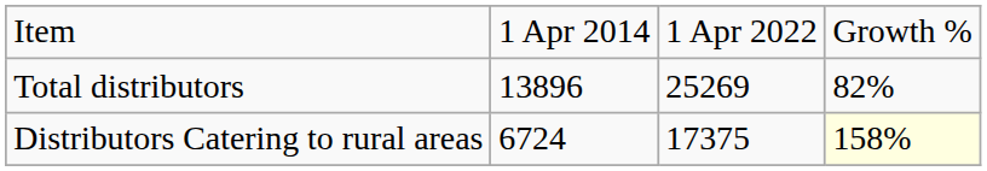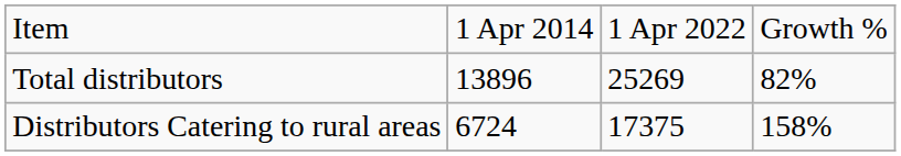Distributors Catering to rural areas | column 4: lightyellow background -> no background
